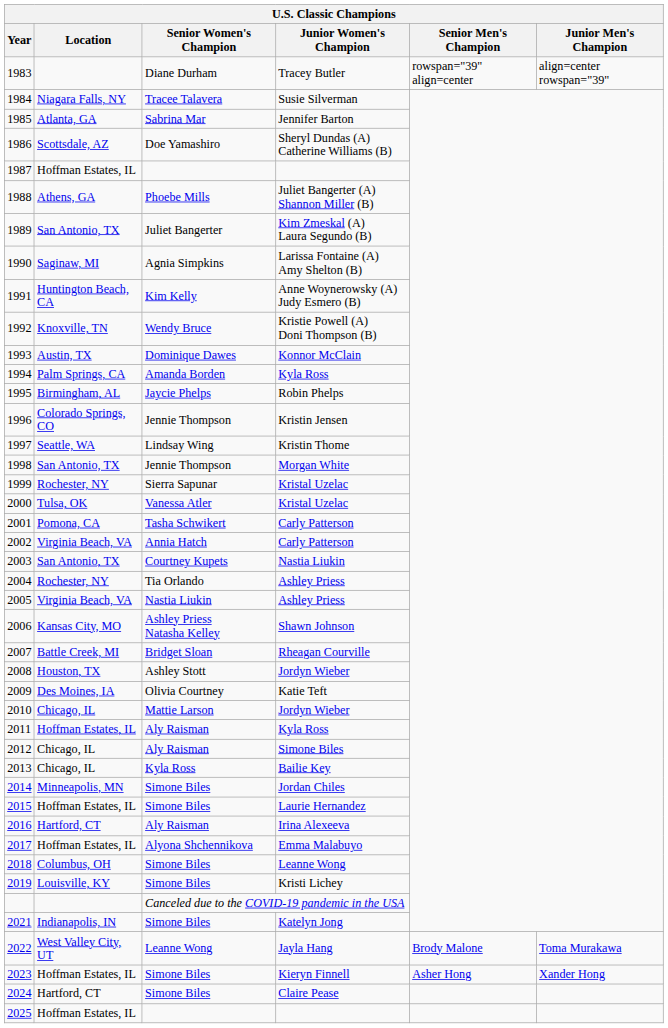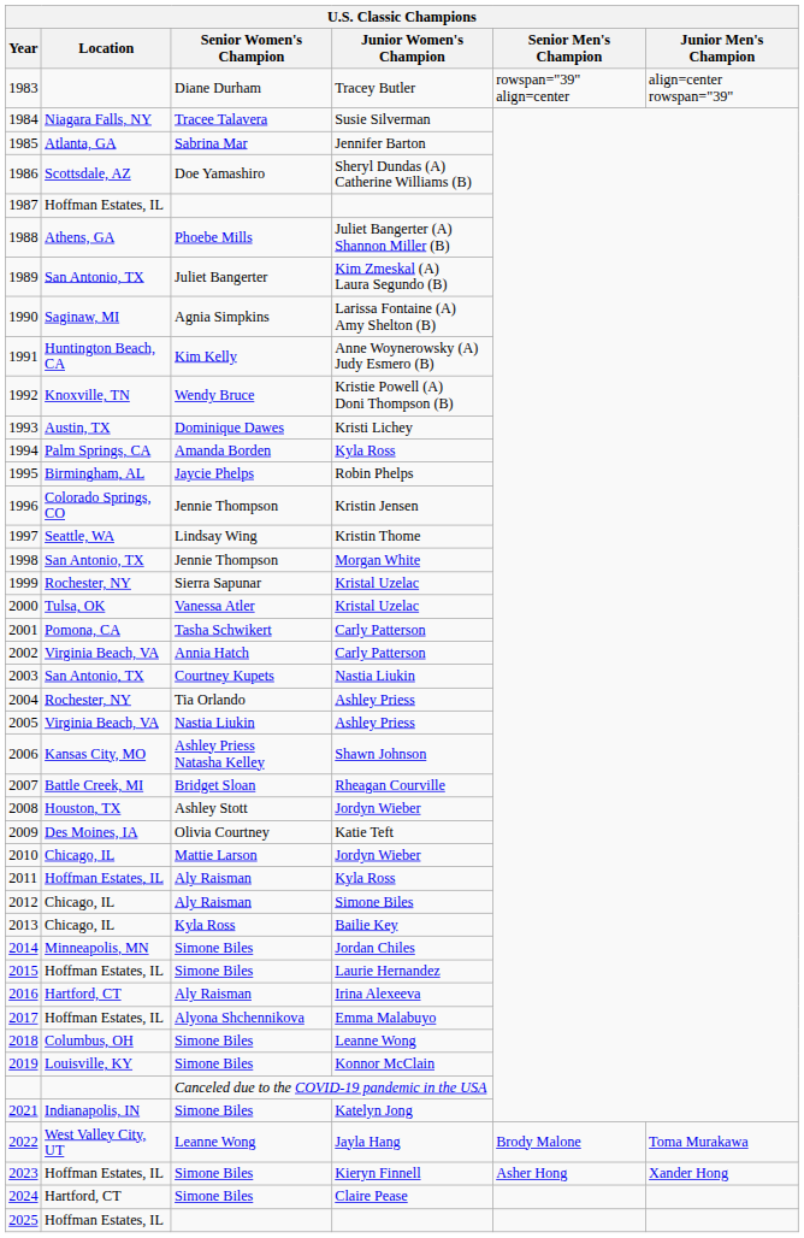1993 | Junior Women's Champion: Konnor McClain -> Kristi Lichey
2019 | Junior Women's Champion: Kristi Lichey -> Konnor McClain
